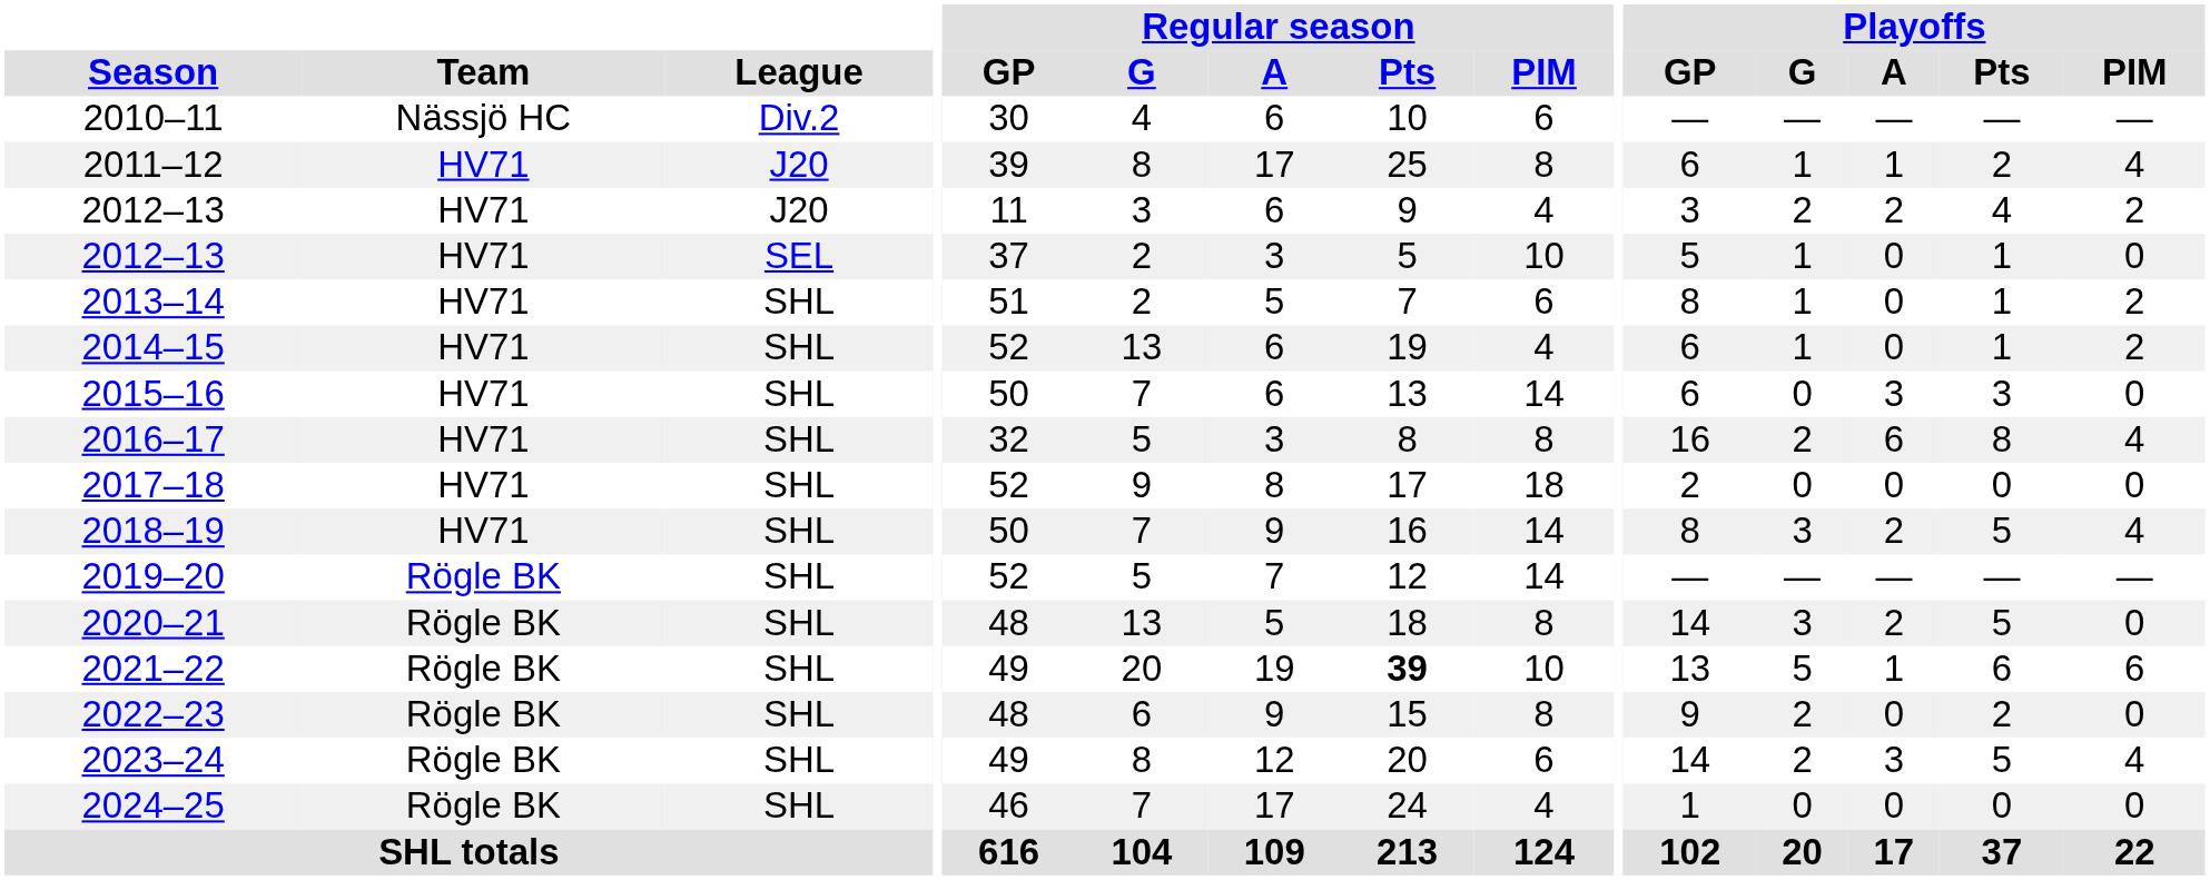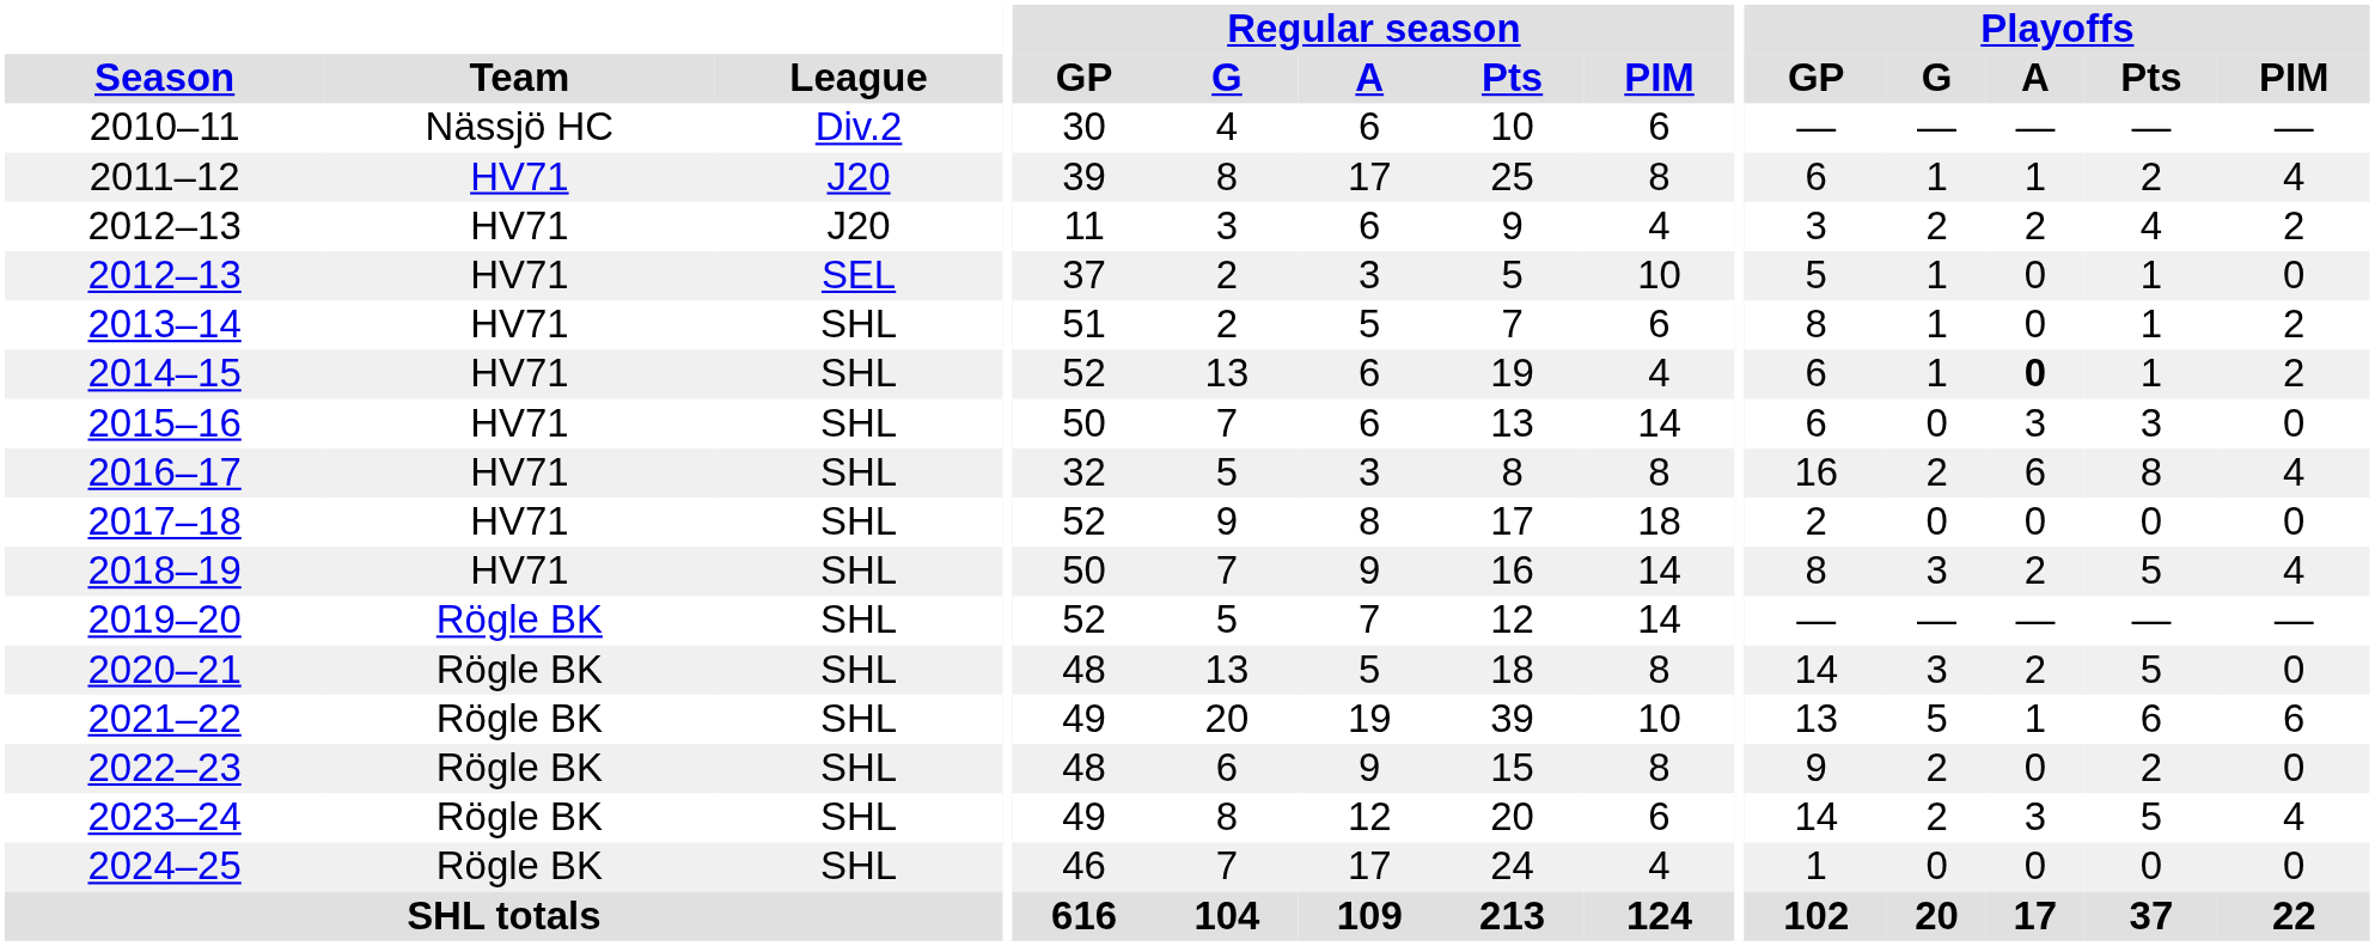2014–15 | Playoffs / A: normal -> bold
2021–22 | Regular season / Pts: bold -> normal
